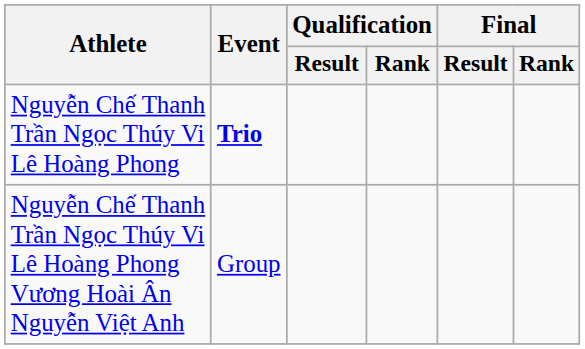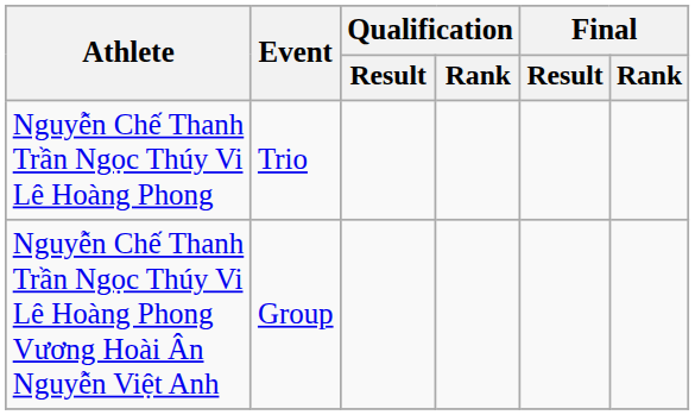Nguyễn Chế Thanh Trần Ngọc Thúy Vi Lê Hoàng Phong | Event: bold -> normal
